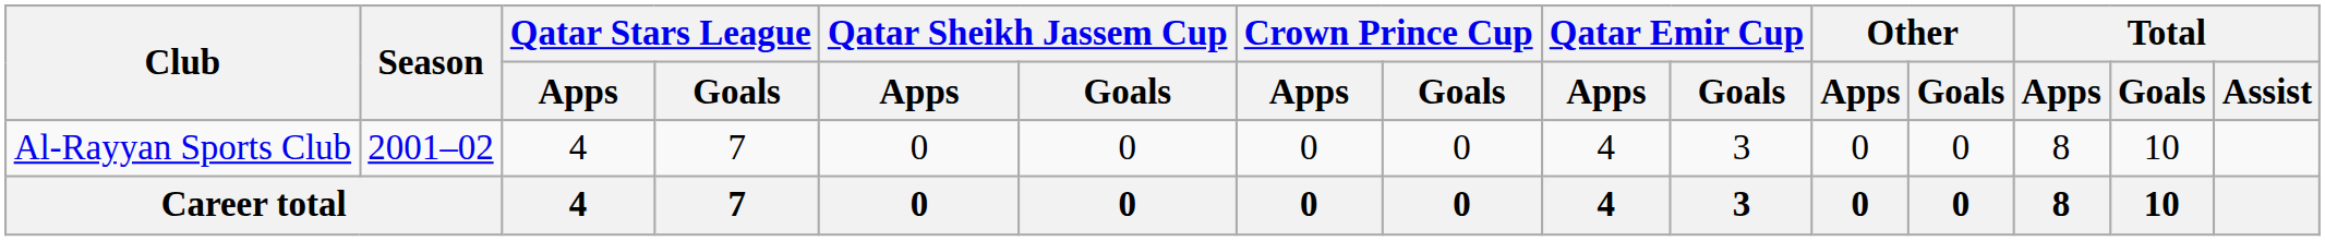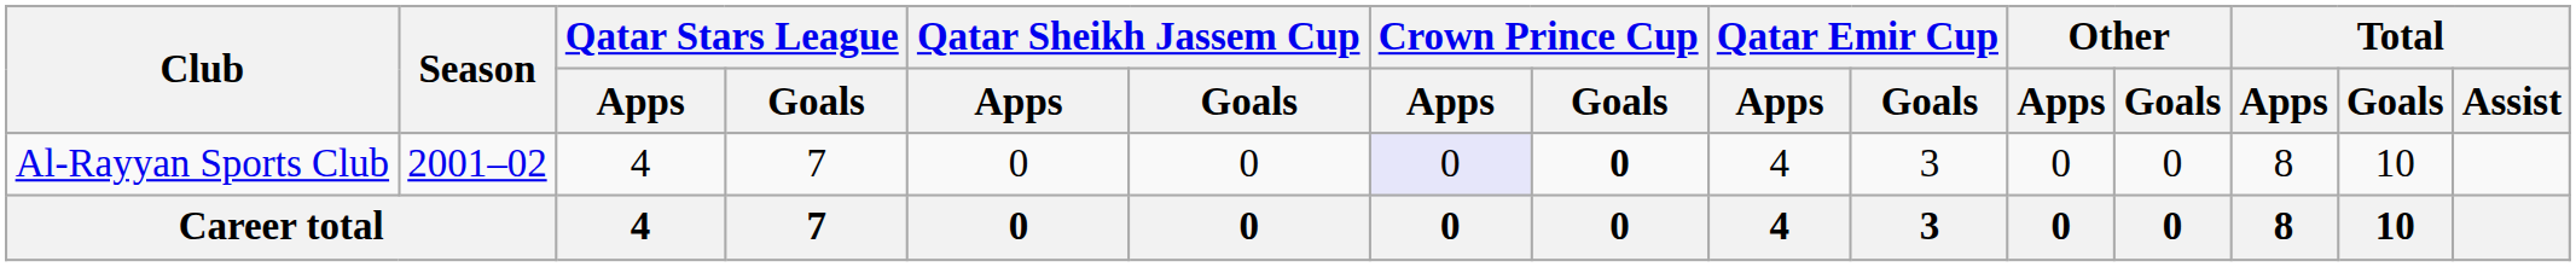Al-Rayyan Sports Club | Crown Prince Cup / Apps: no background -> lavender background
Al-Rayyan Sports Club | Crown Prince Cup / Goals: normal -> bold
